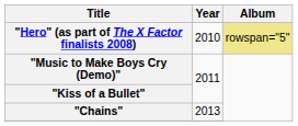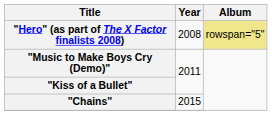"Hero" (as part of The X Factor finalists 2008) | Year: 2010 -> 2008
"Chains" | Year: 2013 -> 2015
